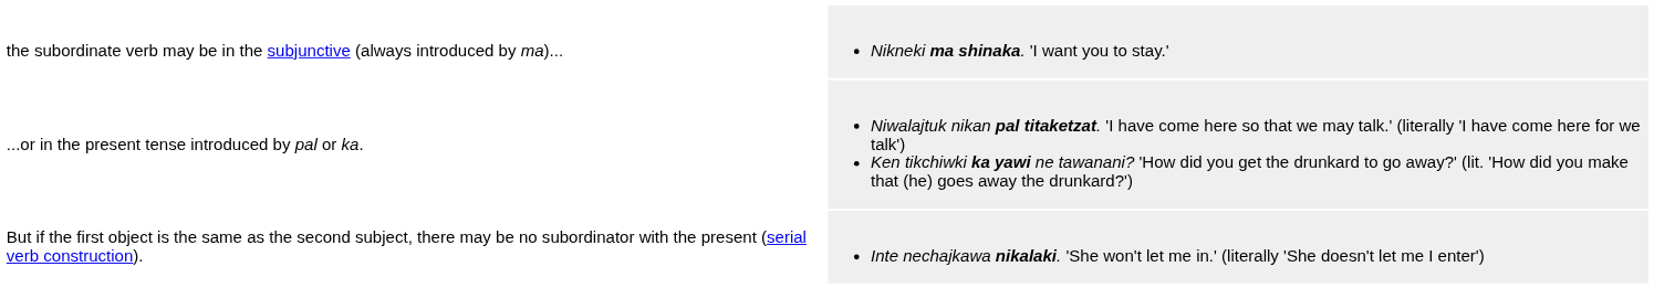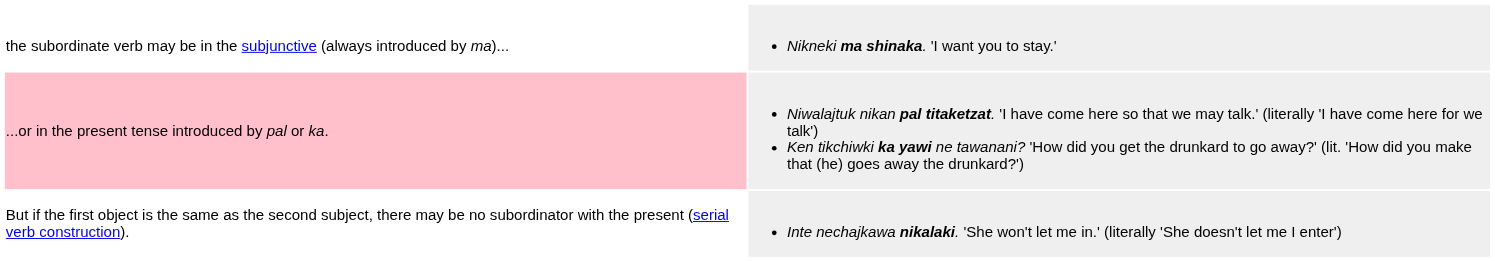...or in the present tense introduced by pal or ka. | column 1: no background -> pink background
